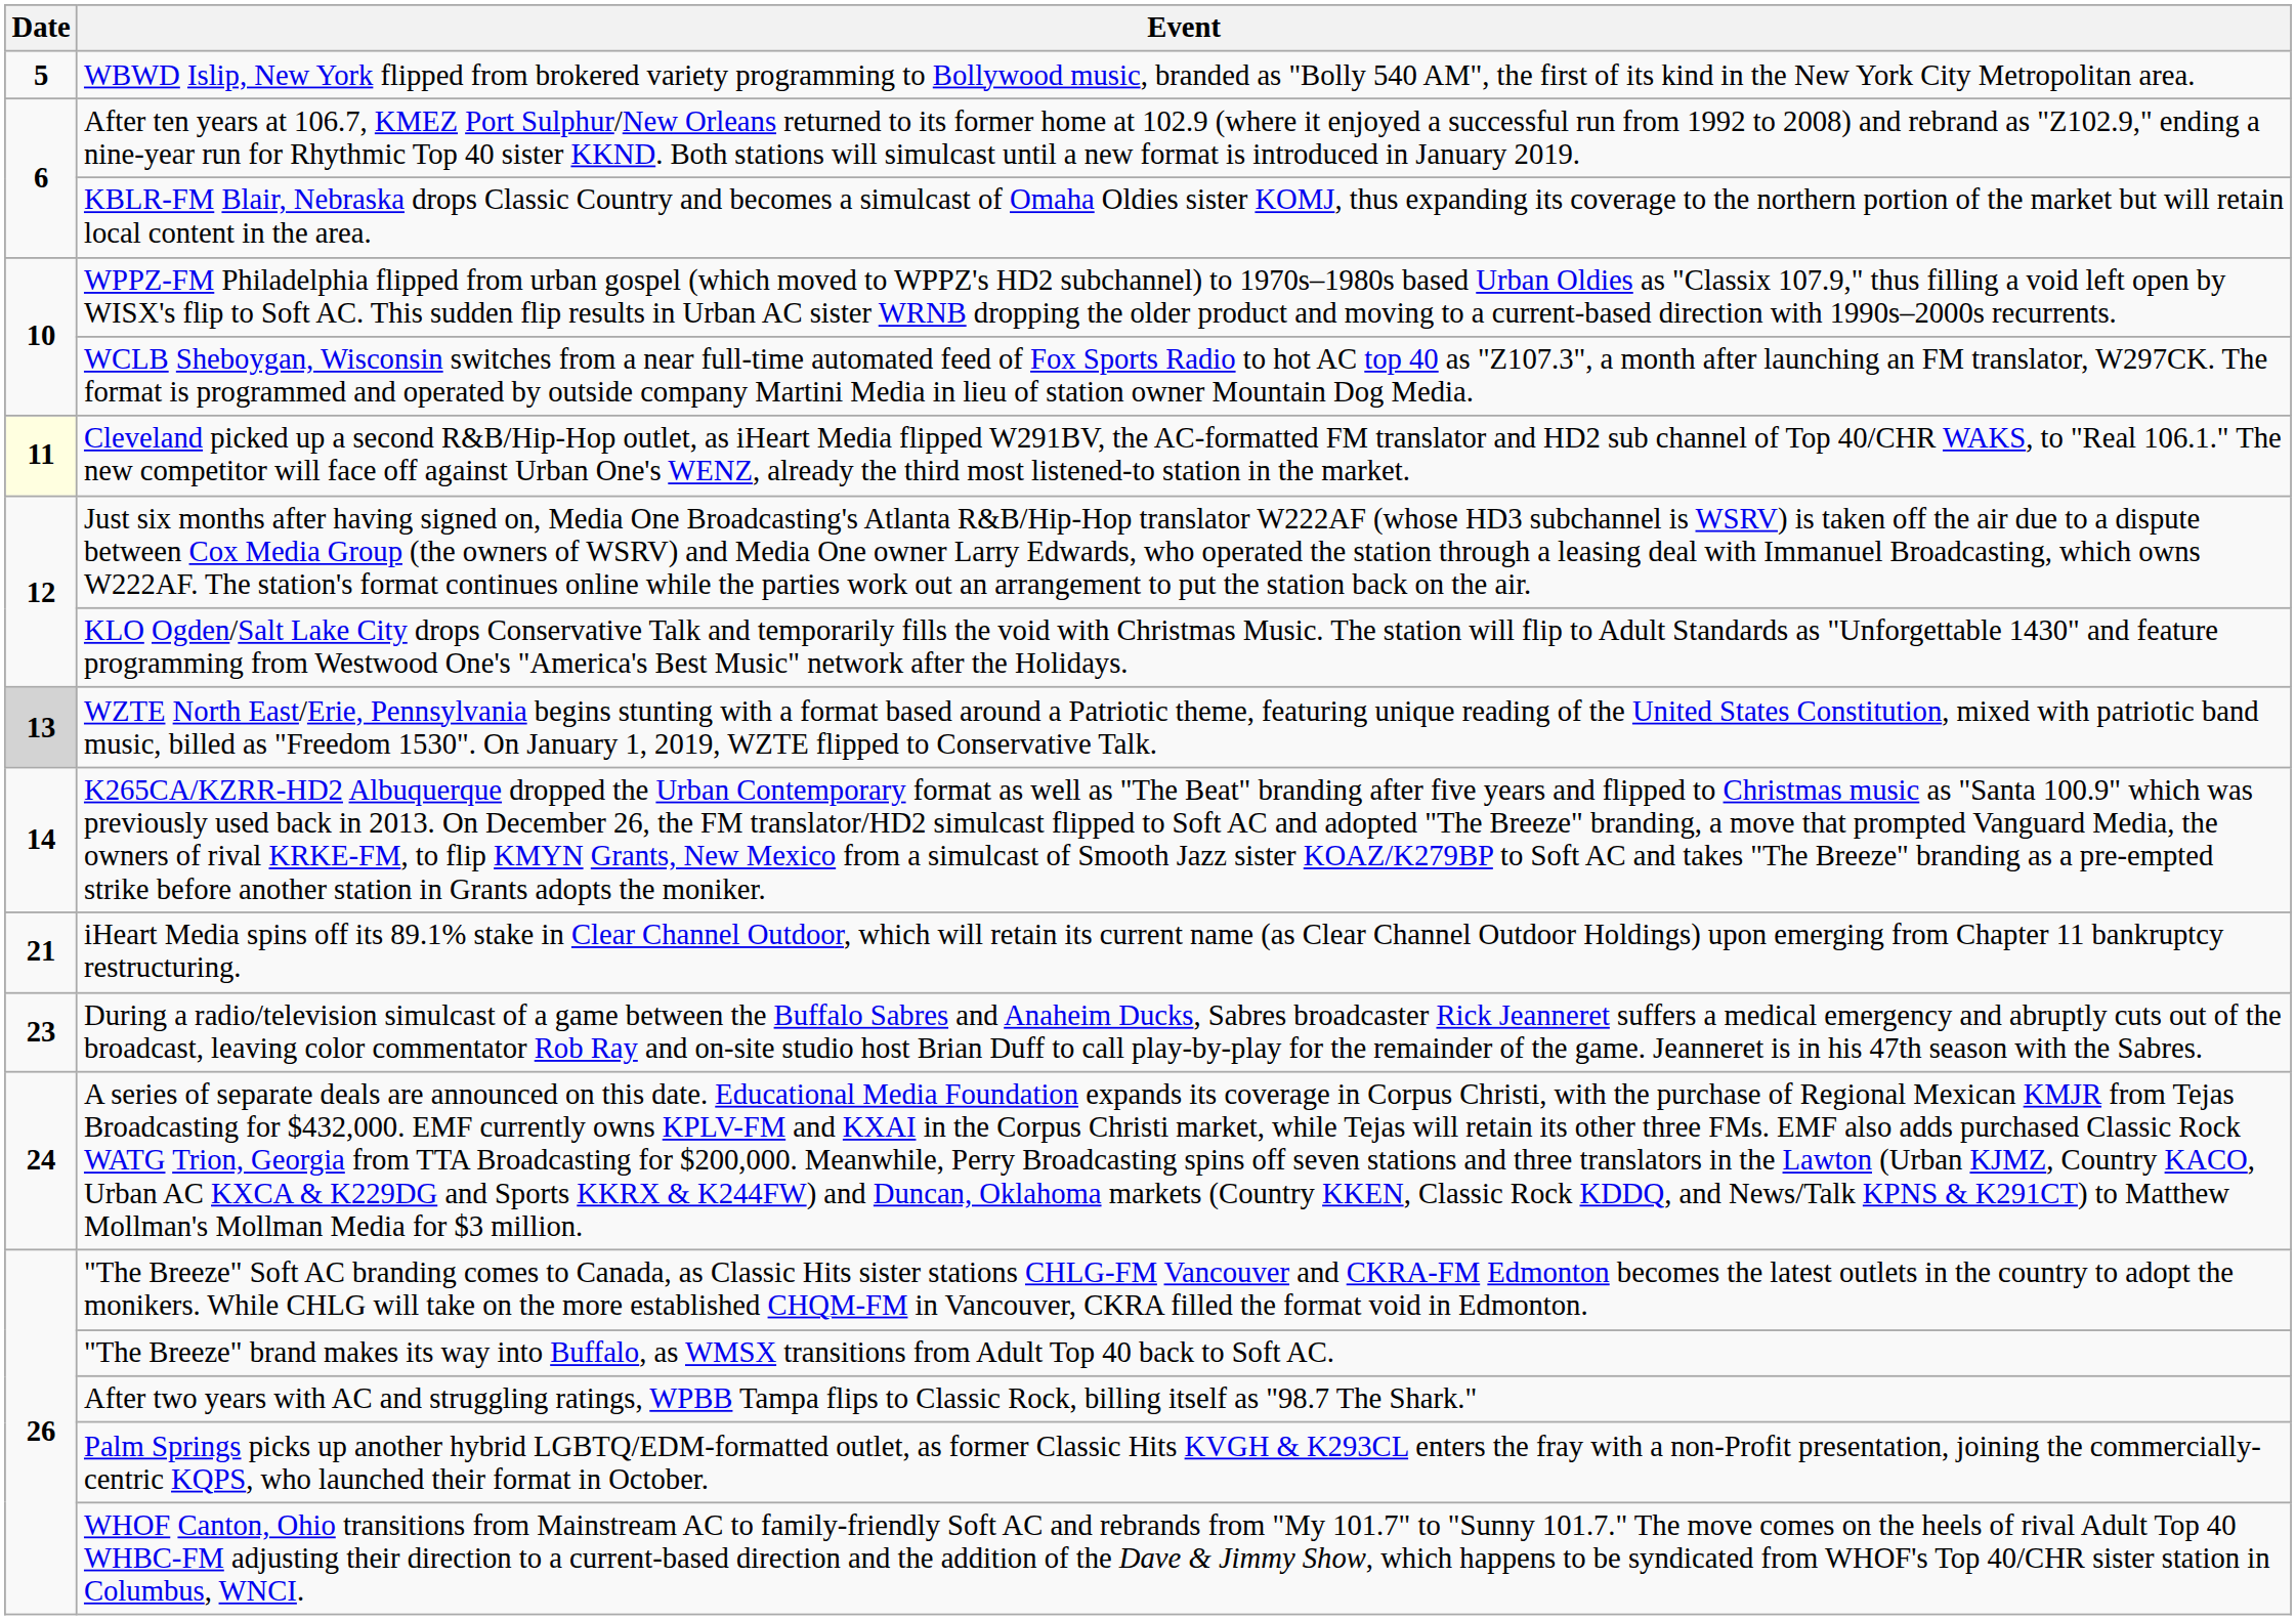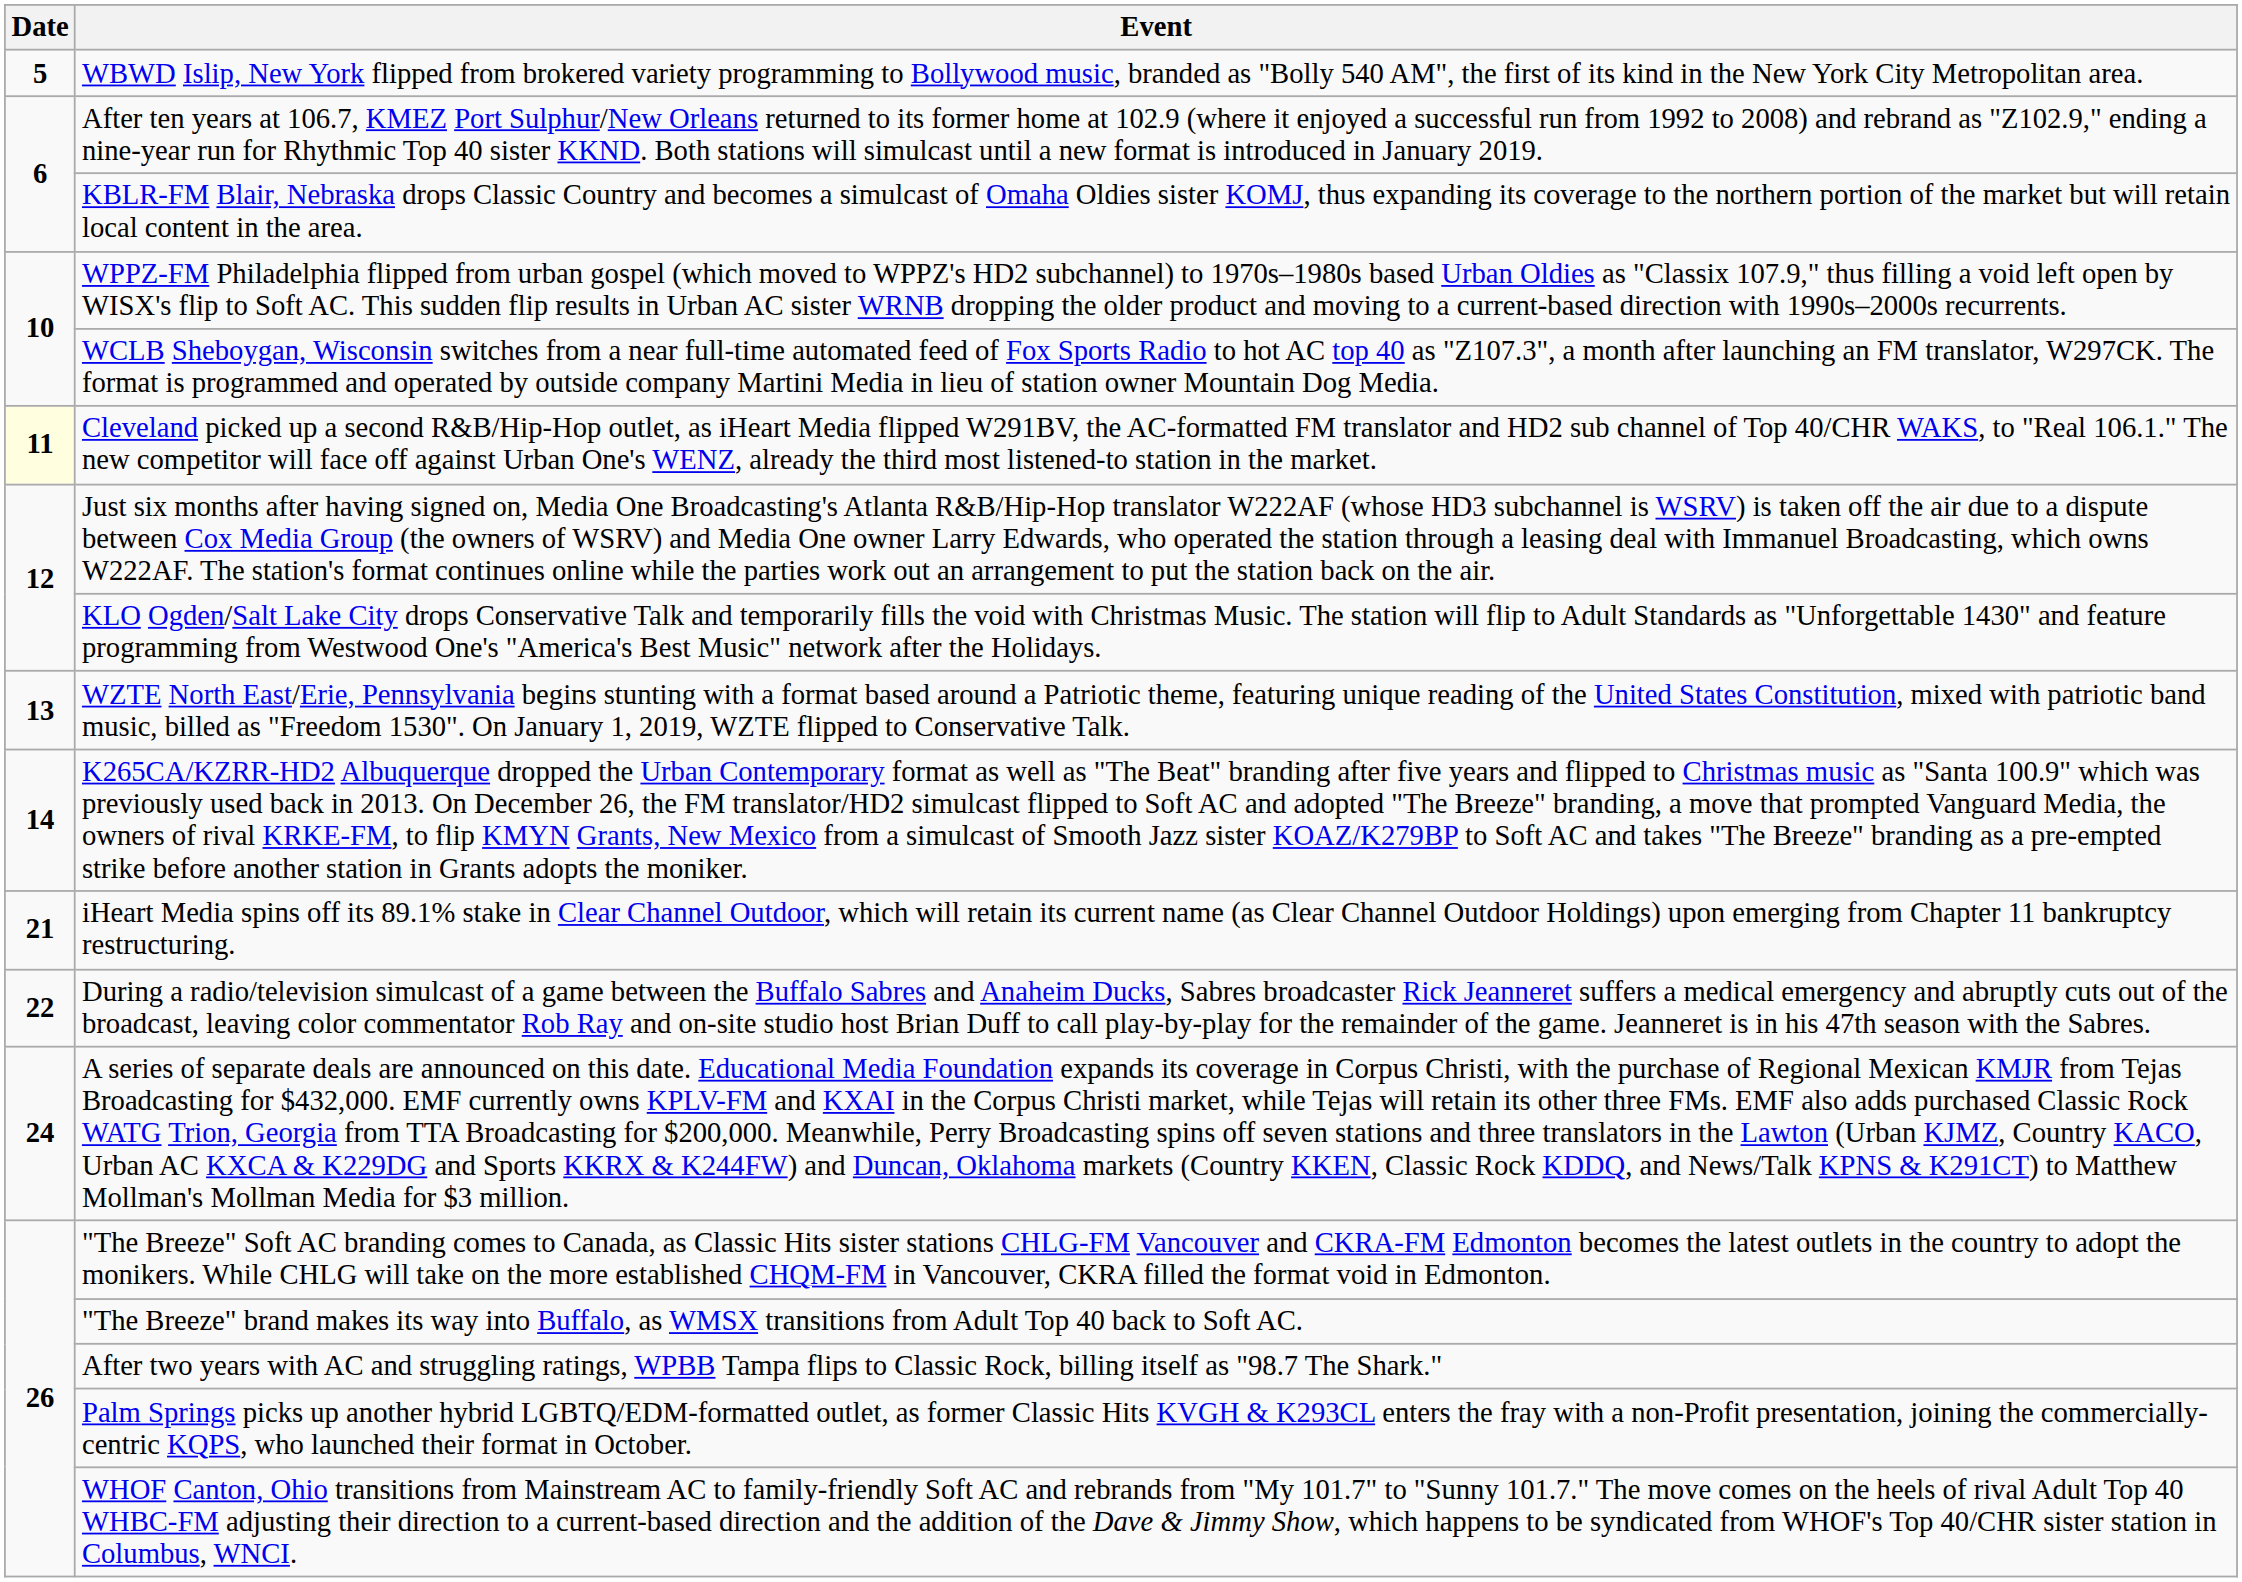row 10 | Date: lightgrey background -> no background
row 13 | Date: 23 -> 22
